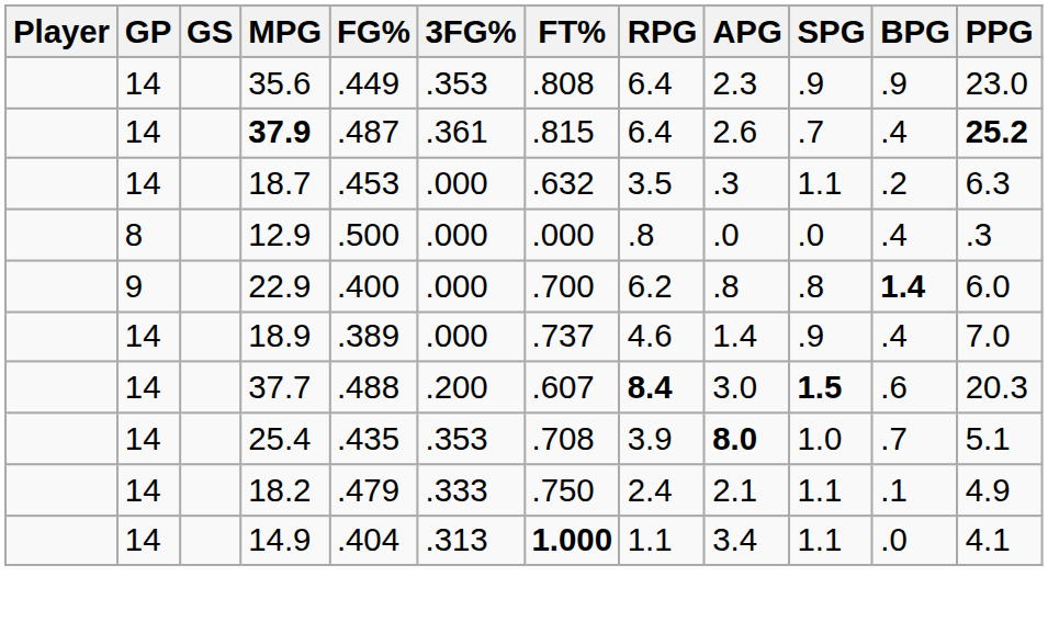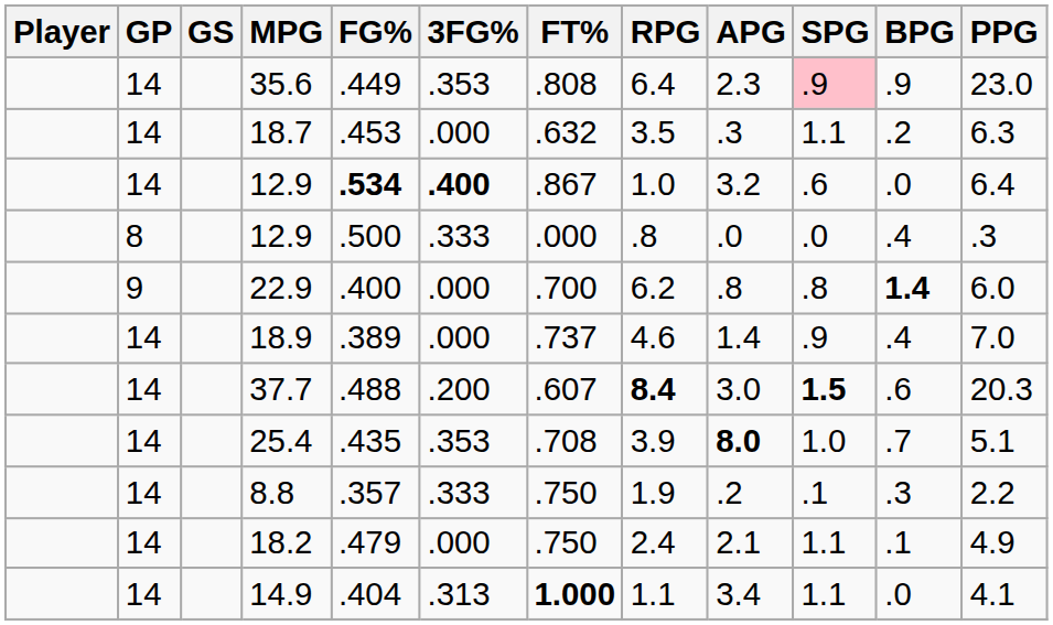35.6 | SPG: no background -> pink background
- row: 14 | 37.9 | .487 | .361 | .815 | 6.4 | 2.6 | .7 | .4 | 25.2
+ row: 14 | 12.9 | .534 | .400 | .867 | 1.0 | 3.2 | .6 | .0 | 6.4
8 / 12.9 | 3FG%: .000 -> .333
+ row: 14 | 8.8 | .357 | .333 | .750 | 1.9 | .2 | .1 | .3 | 2.2
18.2 | 3FG%: .333 -> .000
